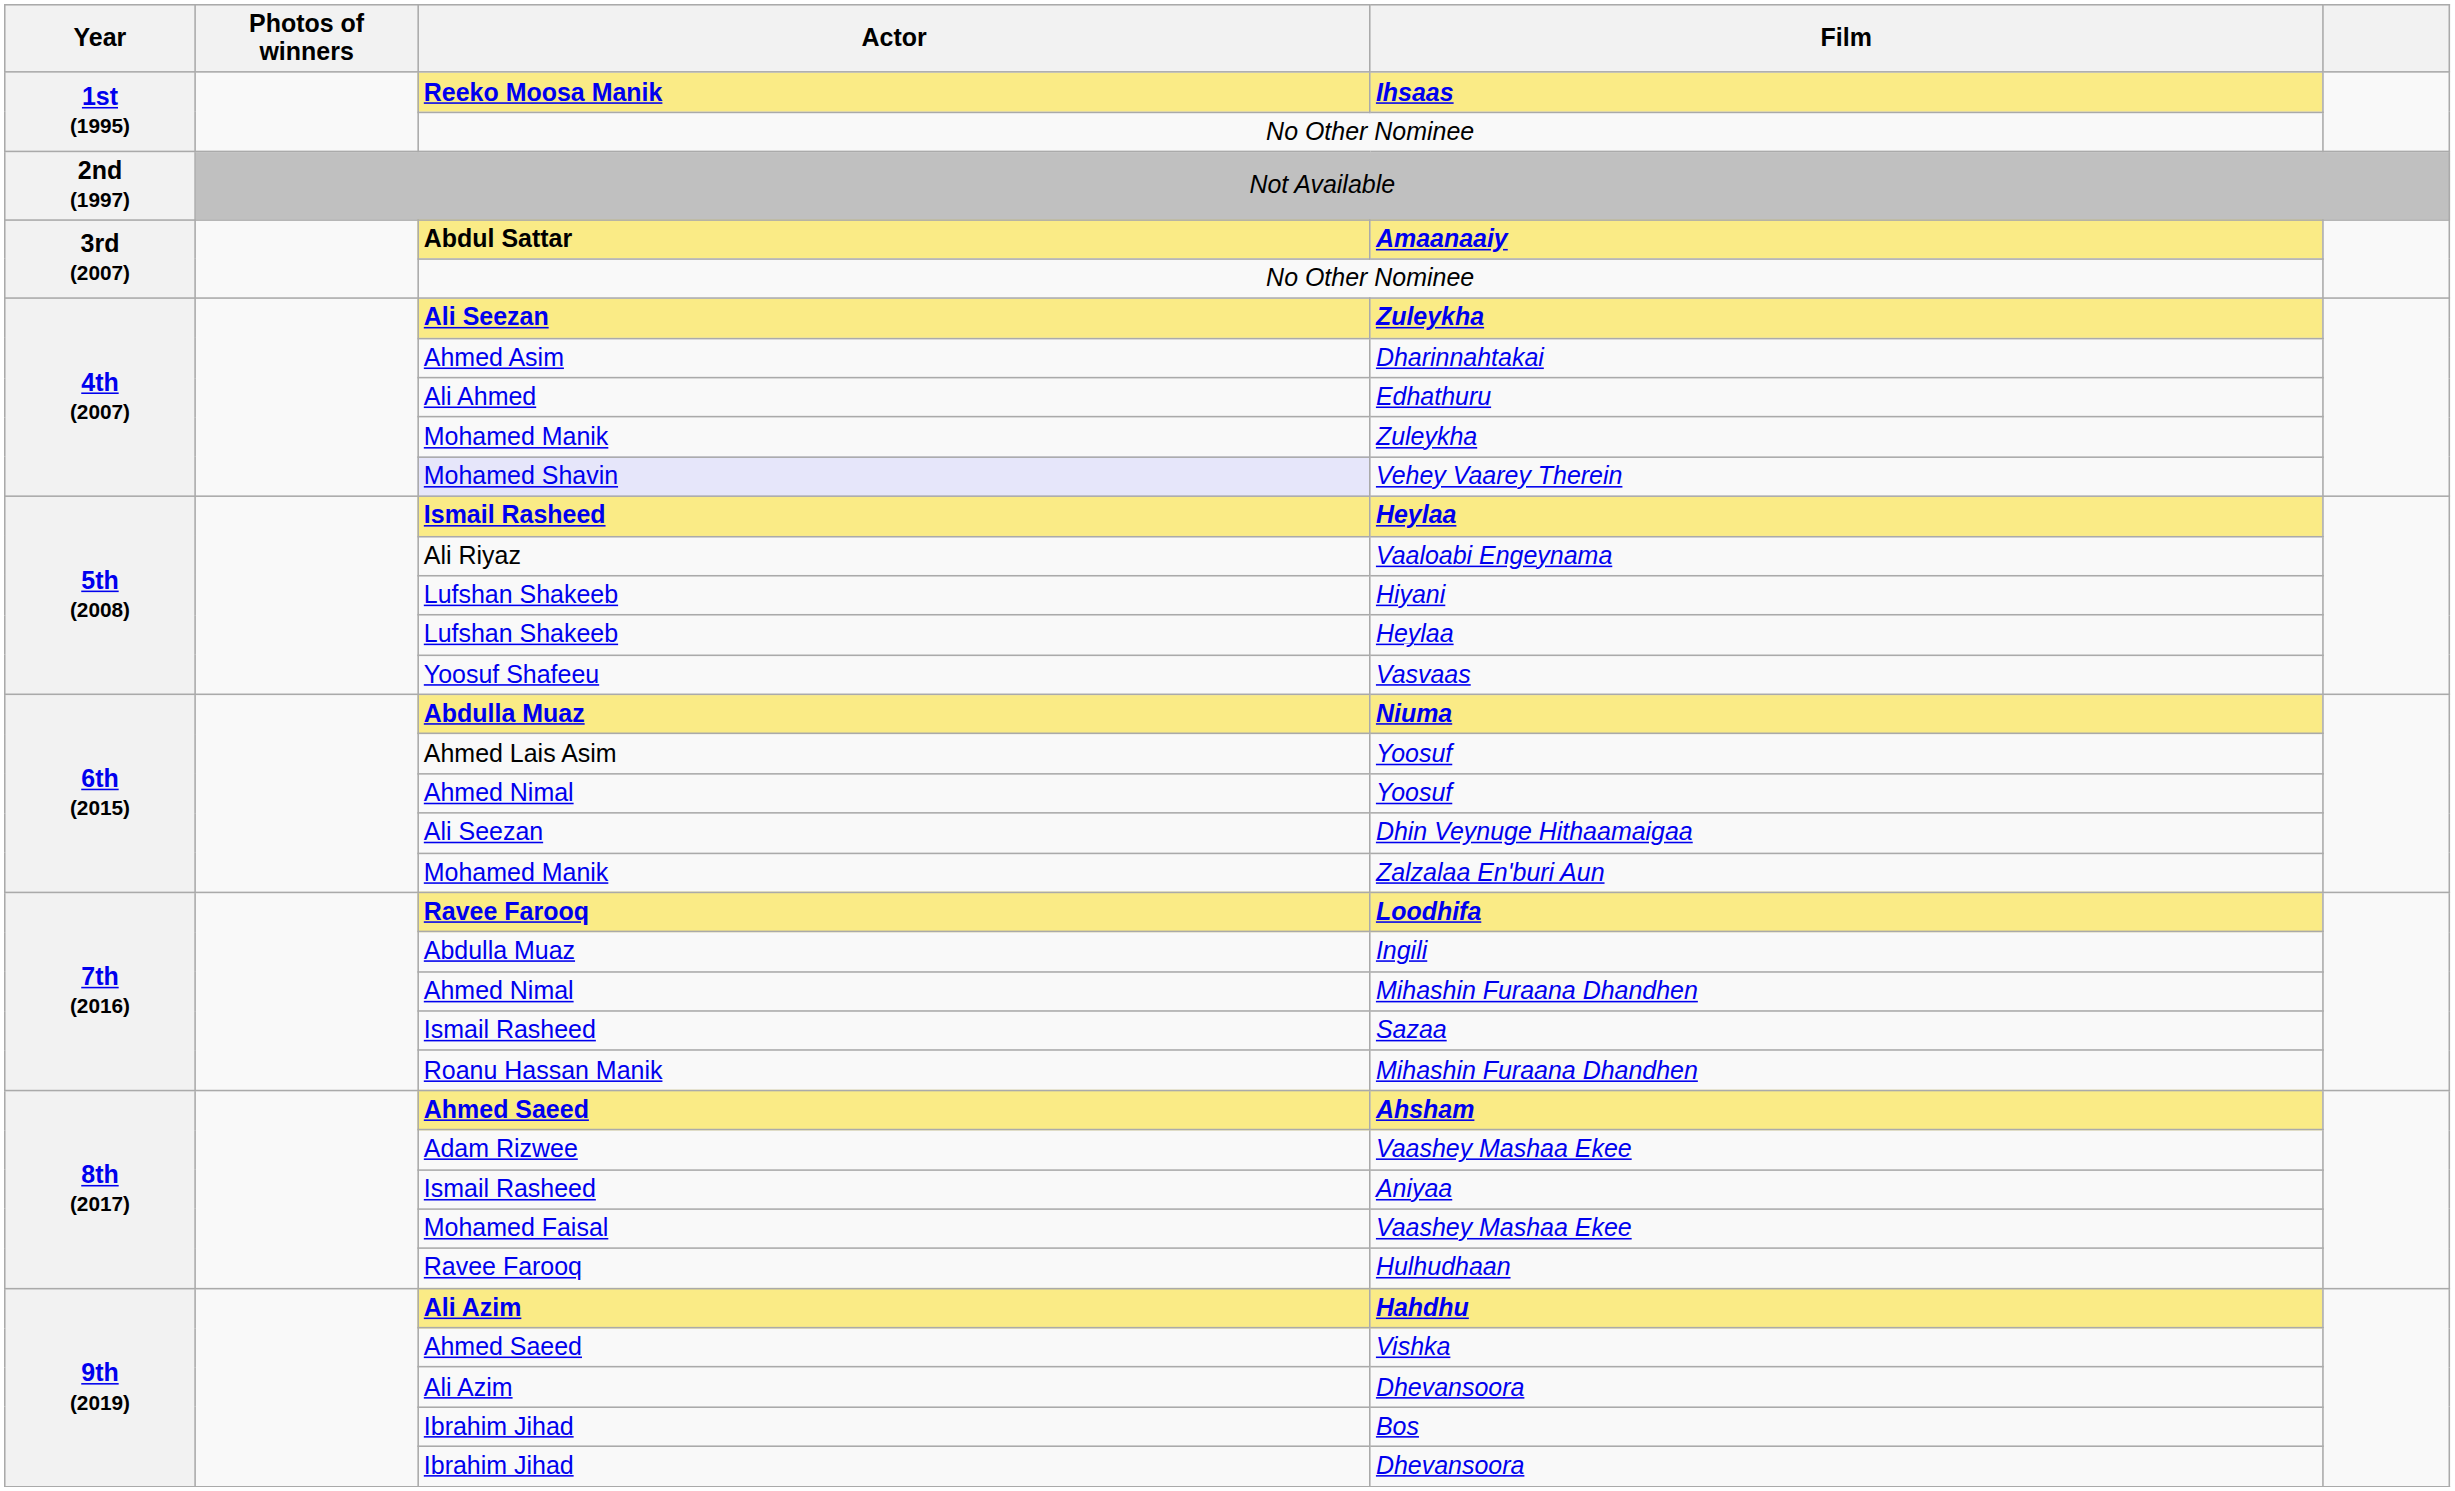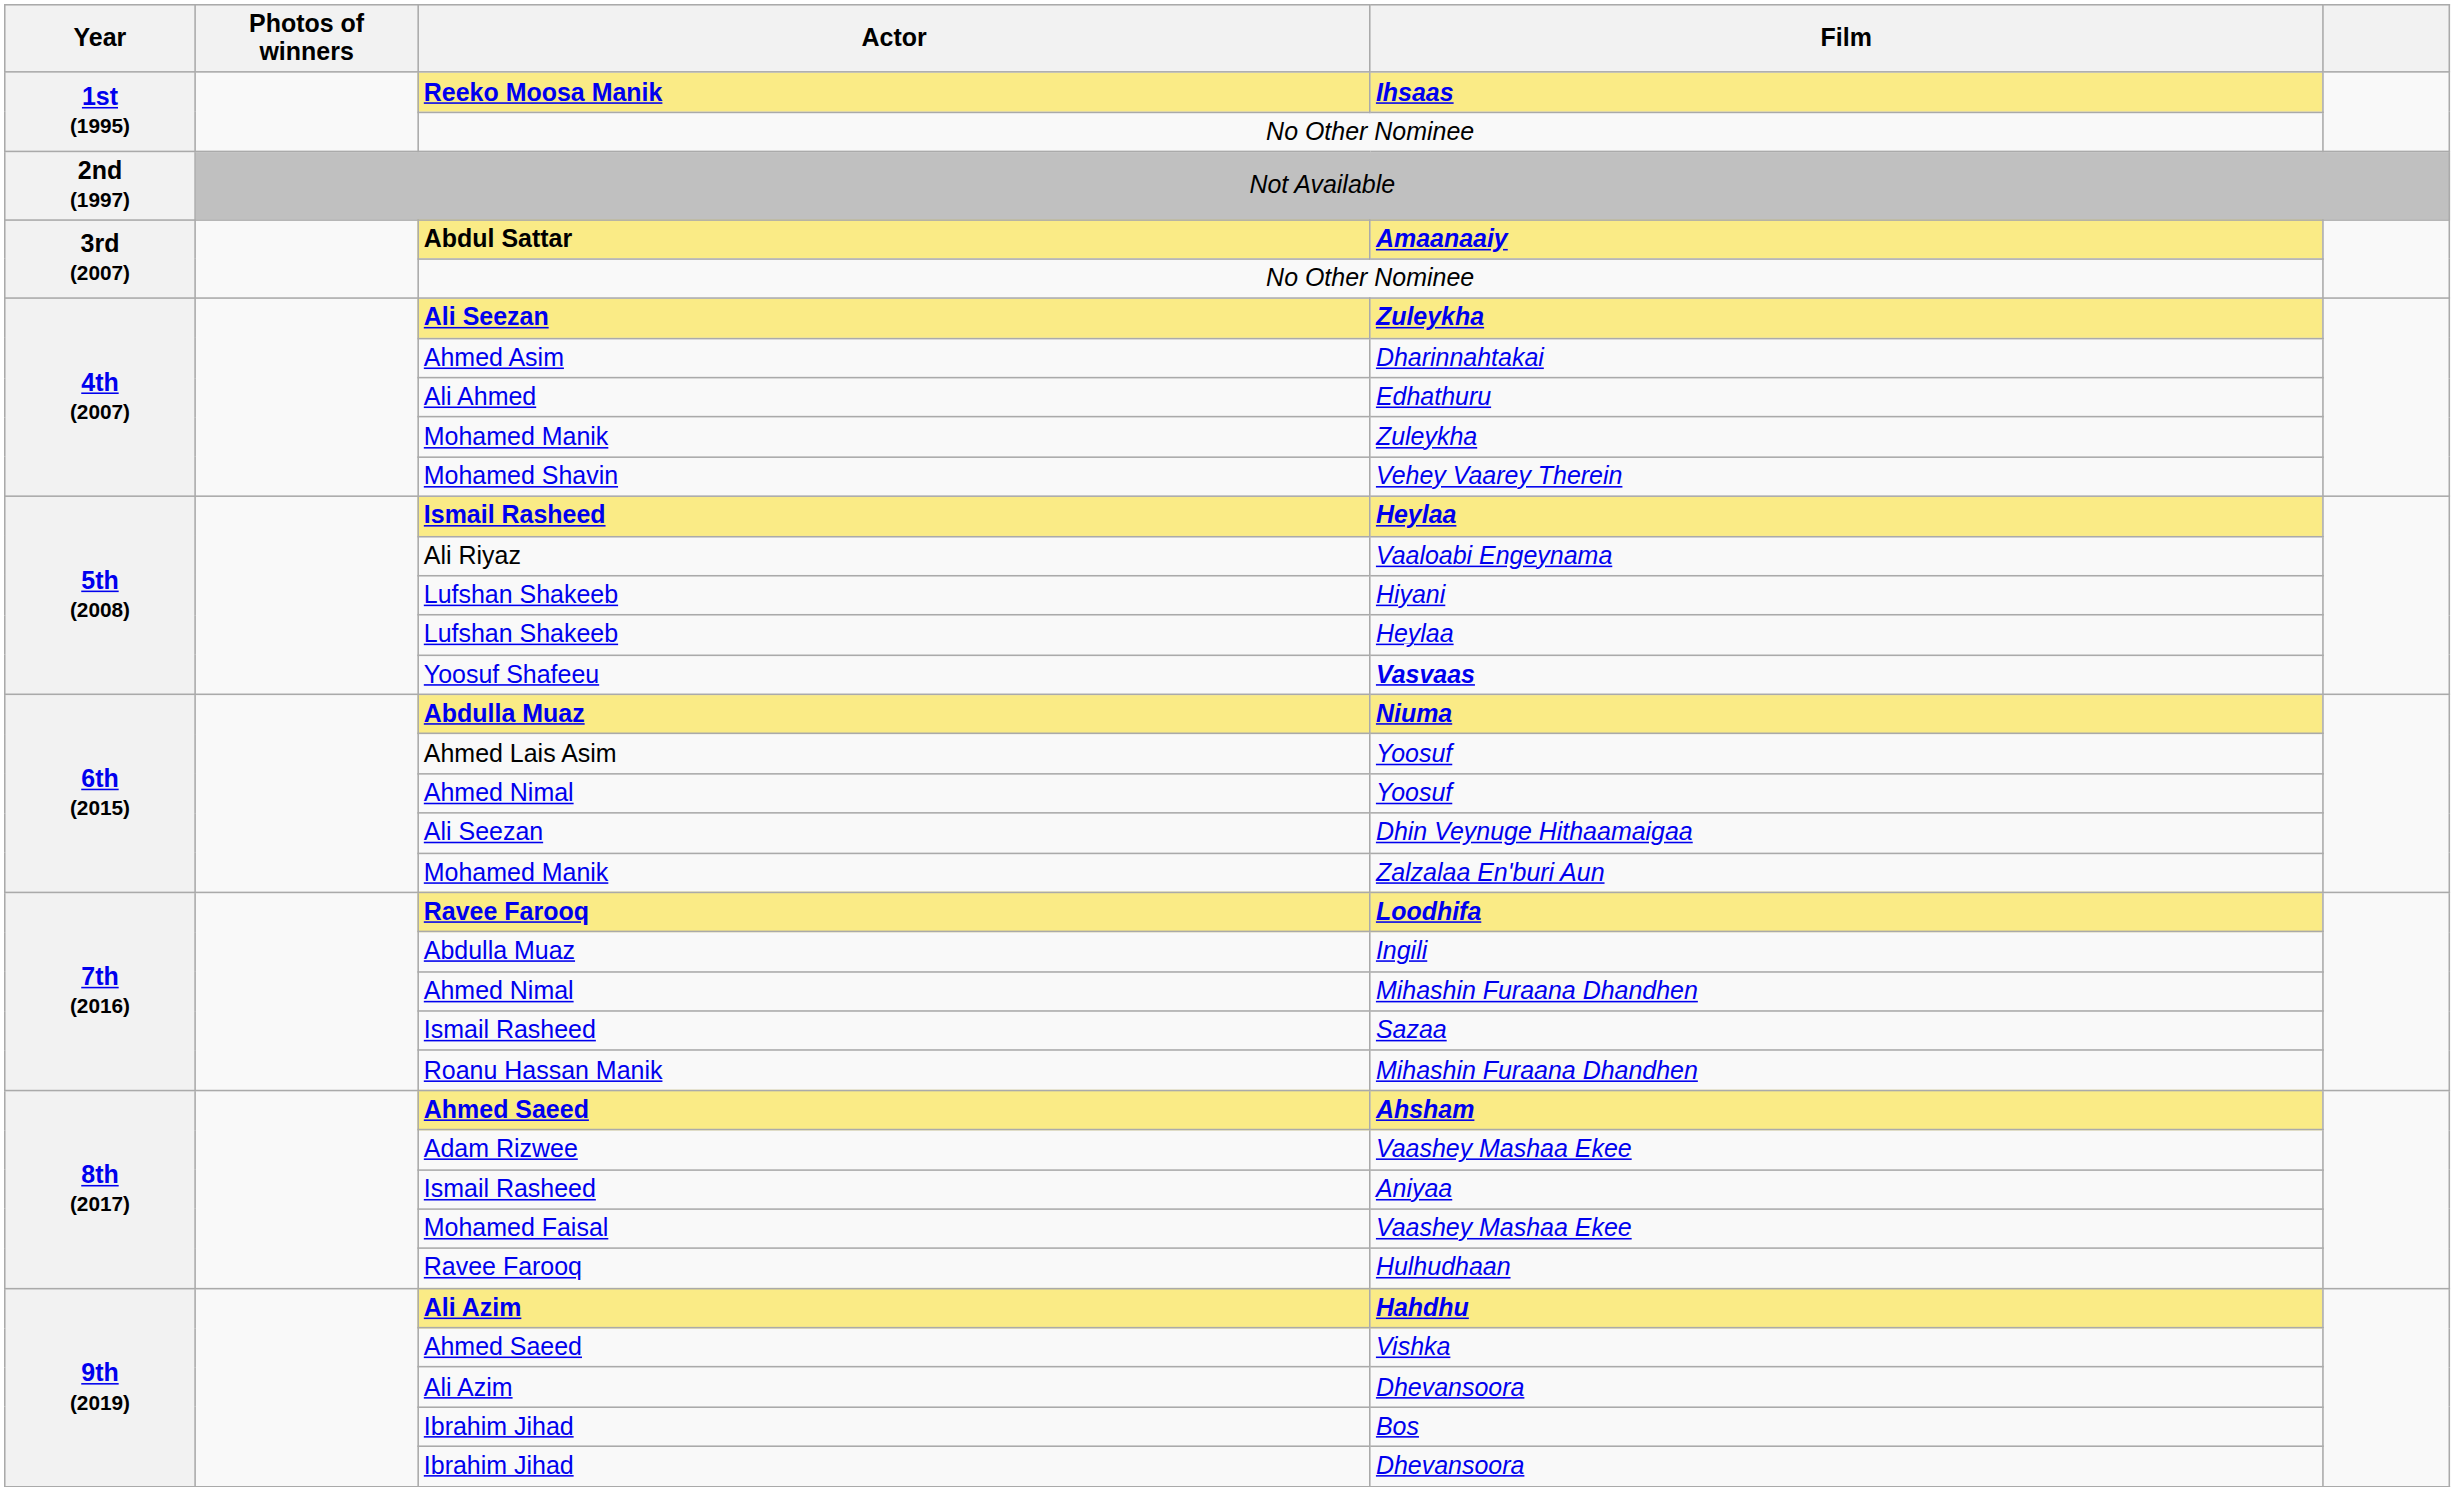Vehey Vaarey Therein | Actor: lavender background -> no background
Vasvaas | Film: normal -> bold
